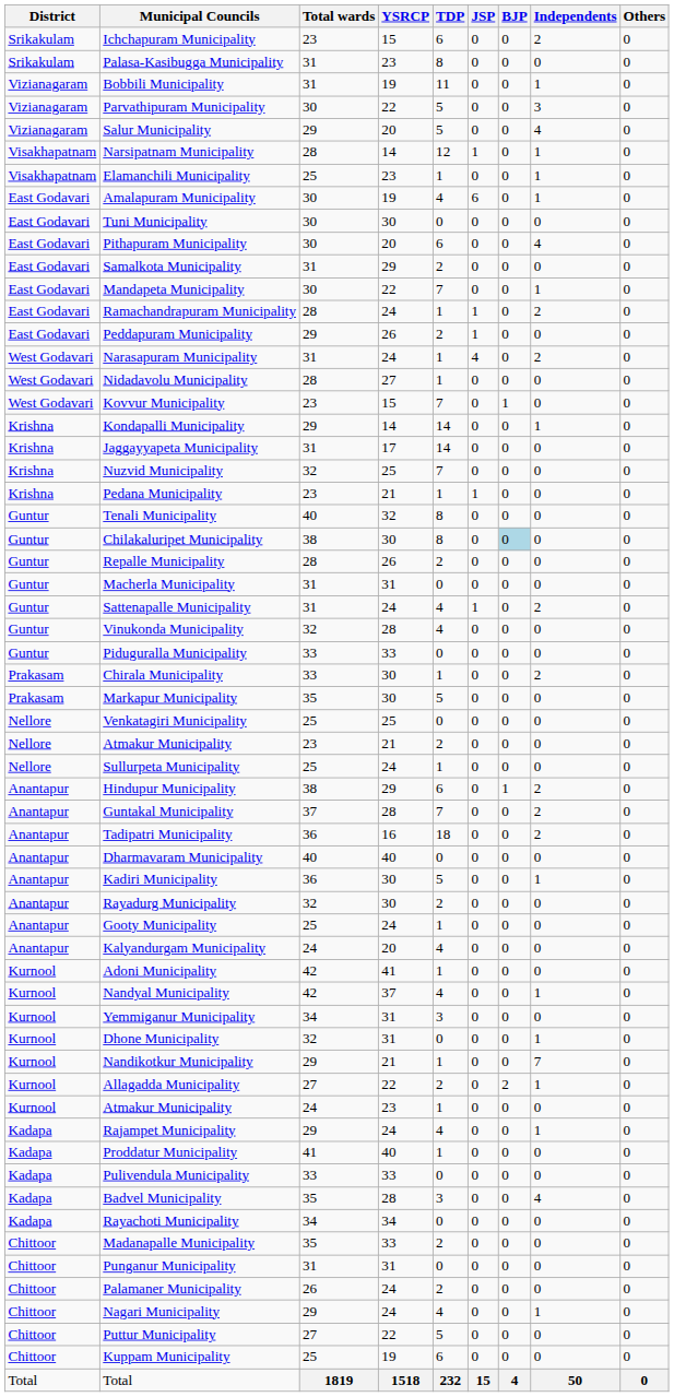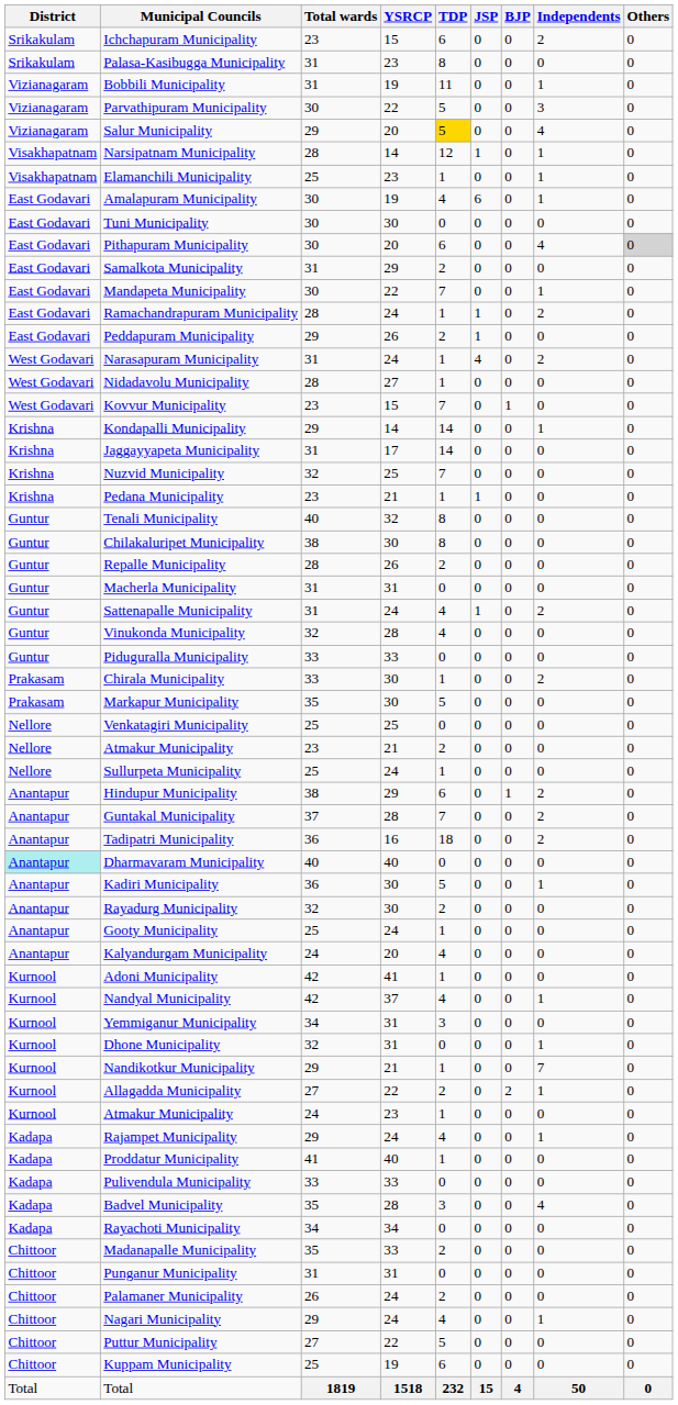Salur Municipality | TDP: no background -> gold background
Pithapuram Municipality | Others: no background -> lightgrey background
Chilakaluripet Municipality | BJP: lightblue background -> no background
Dharmavaram Municipality | District: no background -> paleturquoise background
